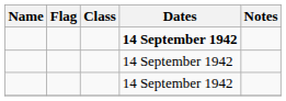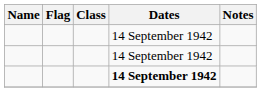row 2 | Dates: bold -> normal
row 4 | Dates: normal -> bold
